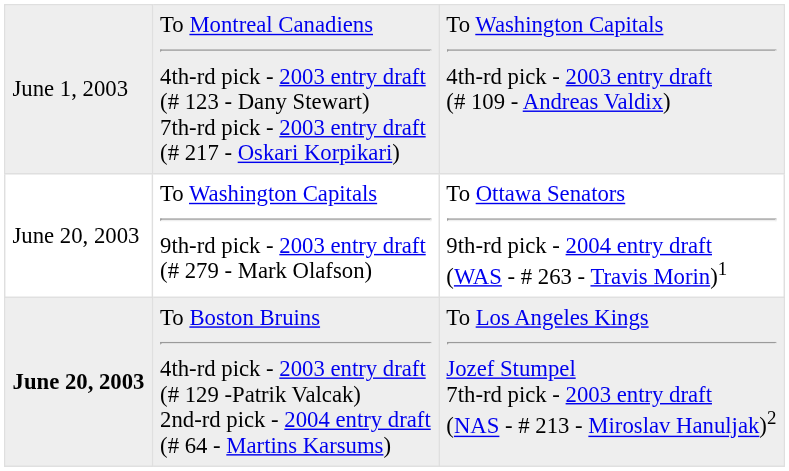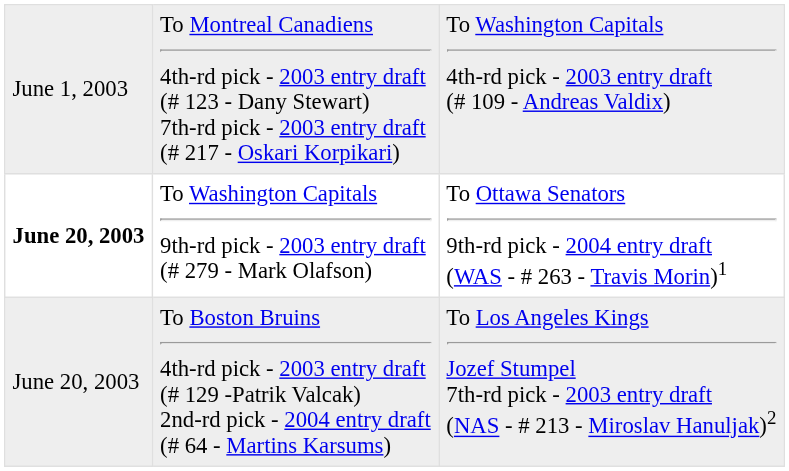row 2 | column 1: normal -> bold
row 3 | column 1: bold -> normal
